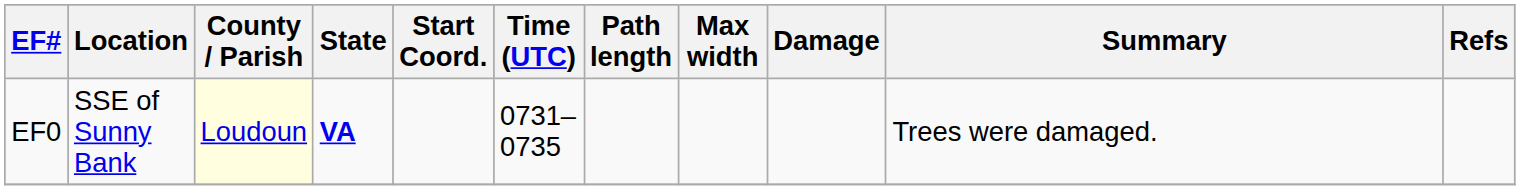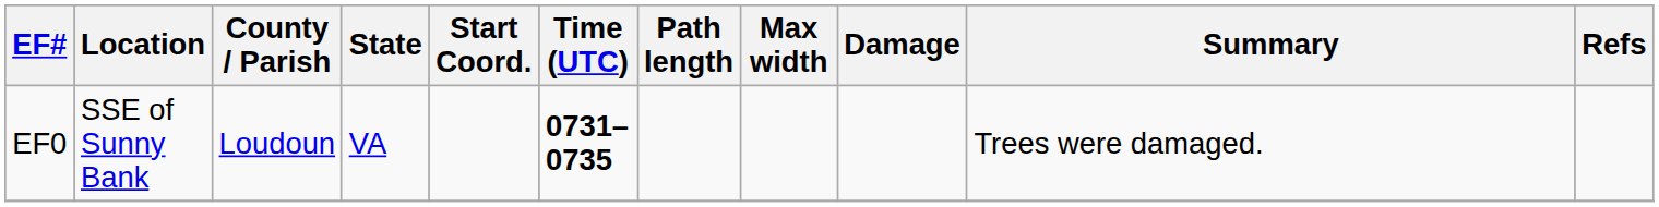EF0 | County / Parish: lightyellow background -> no background
EF0 | State: bold -> normal
EF0 | Time (UTC): normal -> bold
